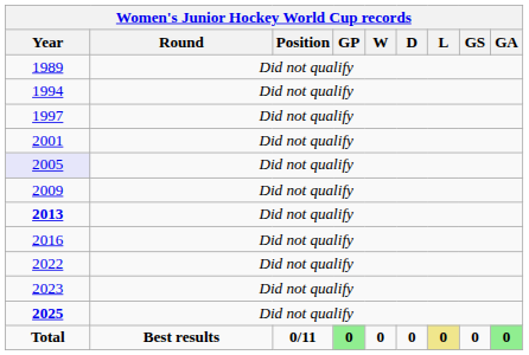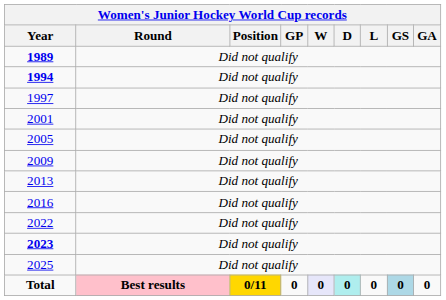1989 | Year: normal -> bold
1994 | Year: normal -> bold
2005 | Year: lavender background -> no background
2013 | Year: bold -> normal
2023 | Year: normal -> bold
2025 | Year: bold -> normal
Total | Round: no background -> pink background
Total | Position: no background -> gold background
Total | GP: lightgreen background -> no background
Total | W: no background -> lavender background
Total | D: no background -> paleturquoise background
Total | L: khaki background -> no background
Total | GS: no background -> lightblue background
Total | GA: lightgreen background -> no background
